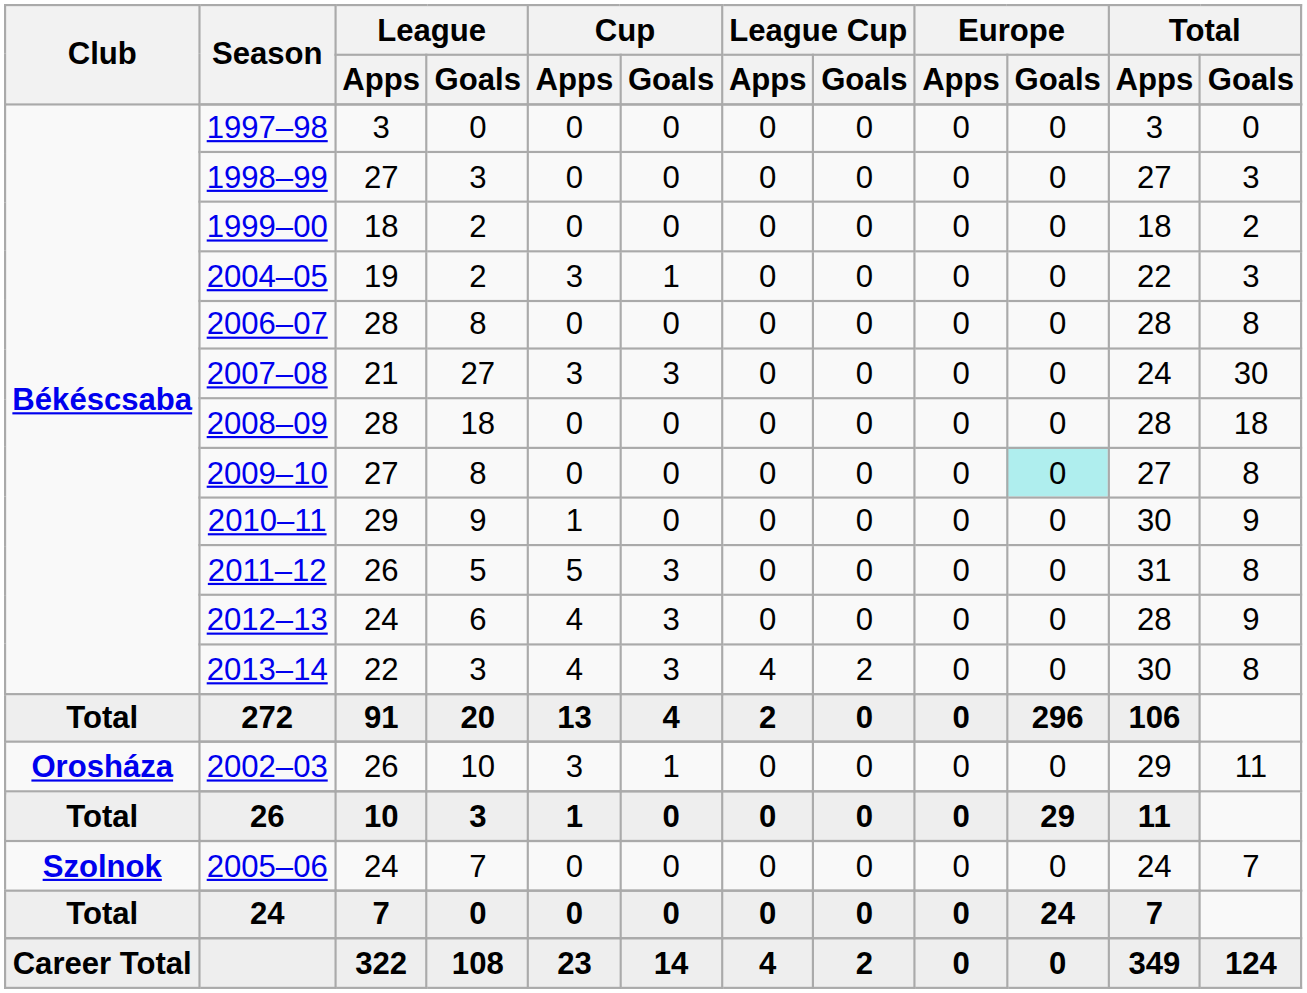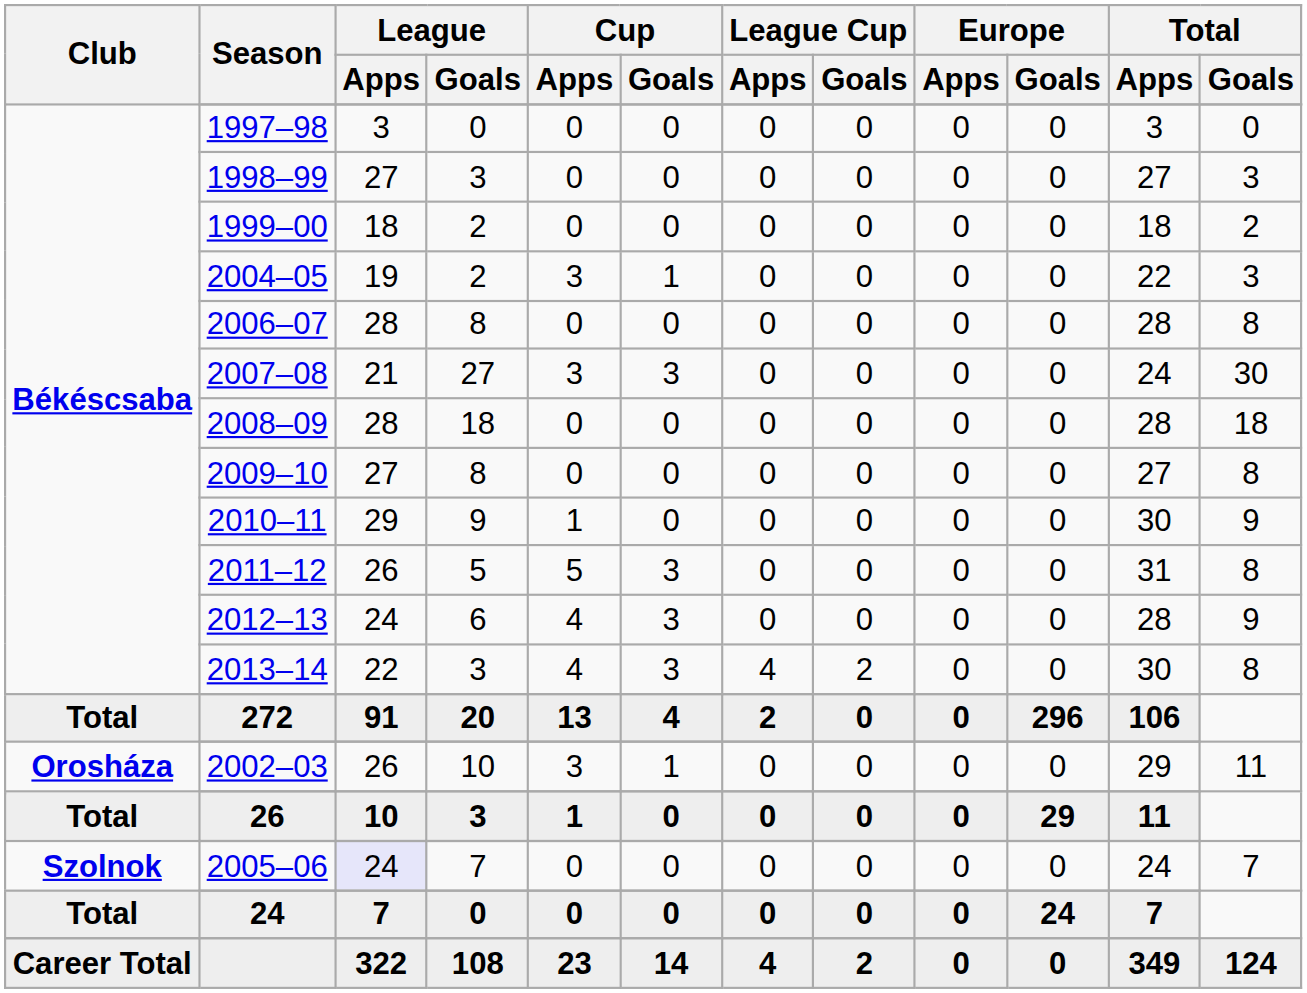2009–10 | Europe / Goals: paleturquoise background -> no background
2005–06 | League / Apps: no background -> lavender background
